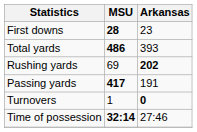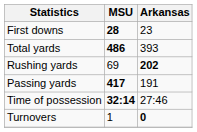rows swapped: Turnovers <-> Time of possession
